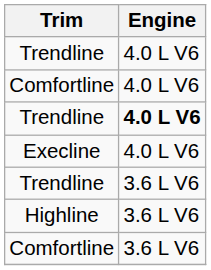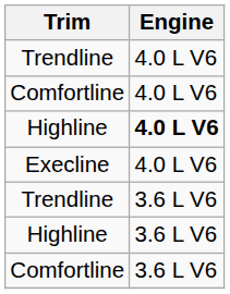row 4 | Trim: Trendline -> Highline
